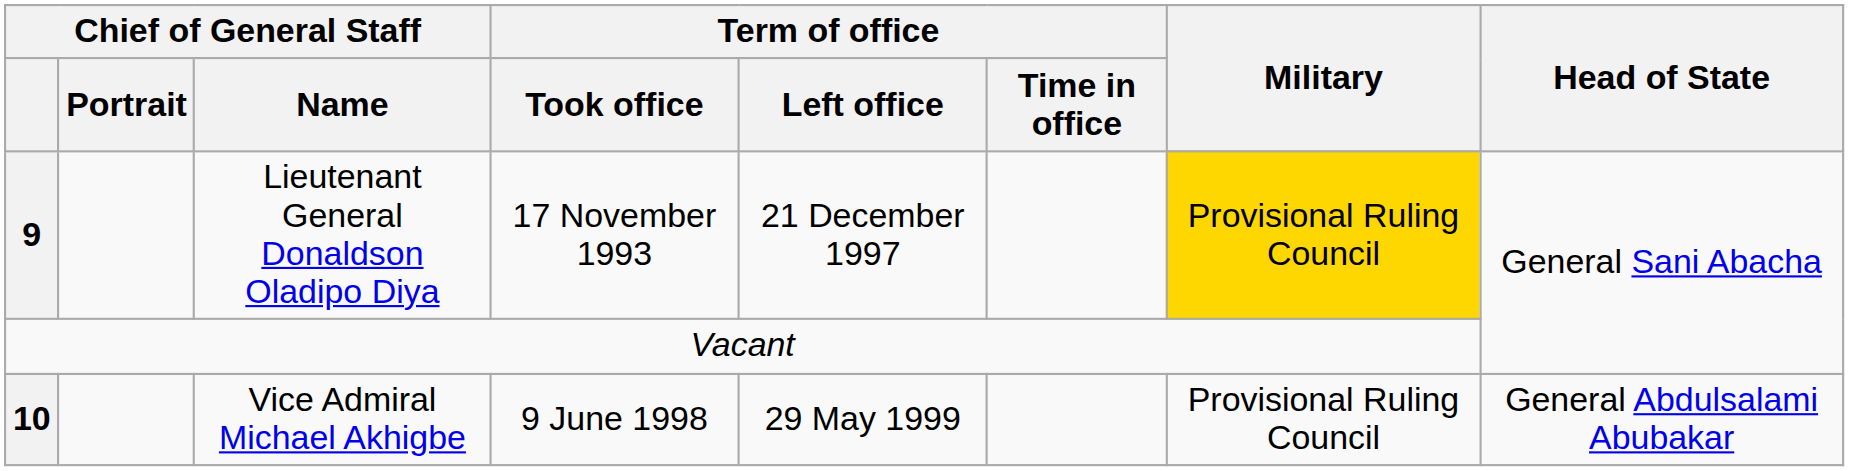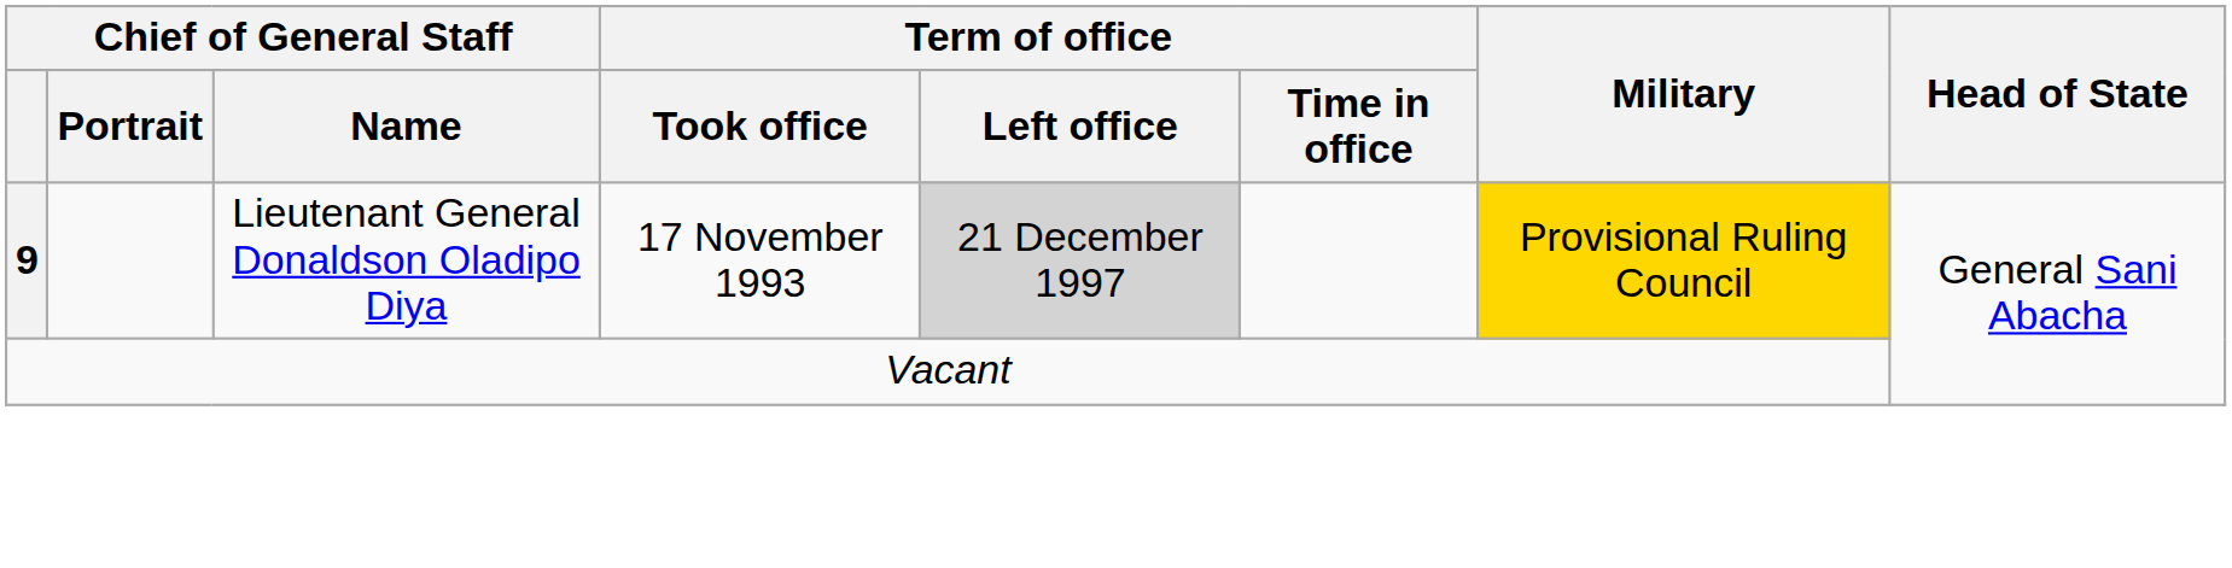Lieutenant General Donaldson Oladipo Diya | Term of office / Left office: no background -> lightgrey background
- row: 10 | Vice Admiral Michael Akhigbe | 9 June 1998 | 29 May 1999 | Provisional Ruling Council | General Abdulsalami Abubakar
